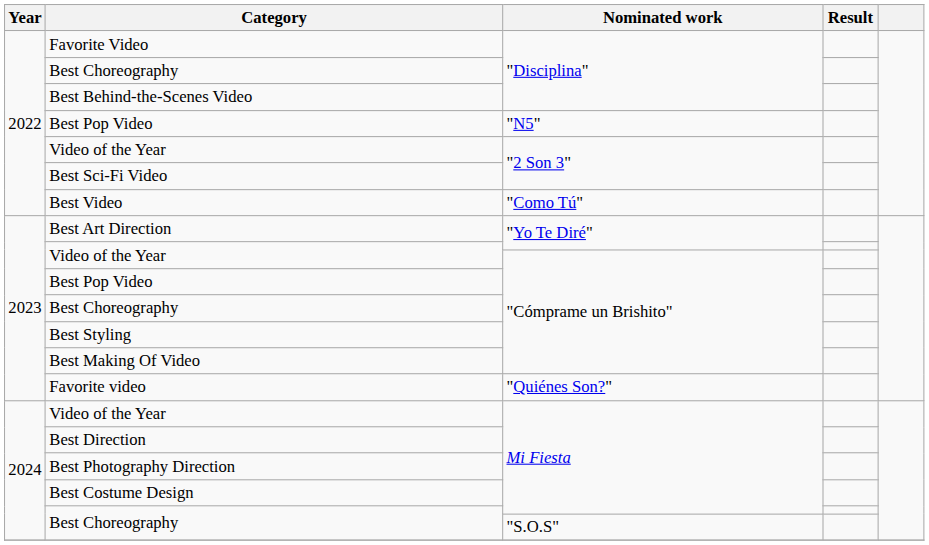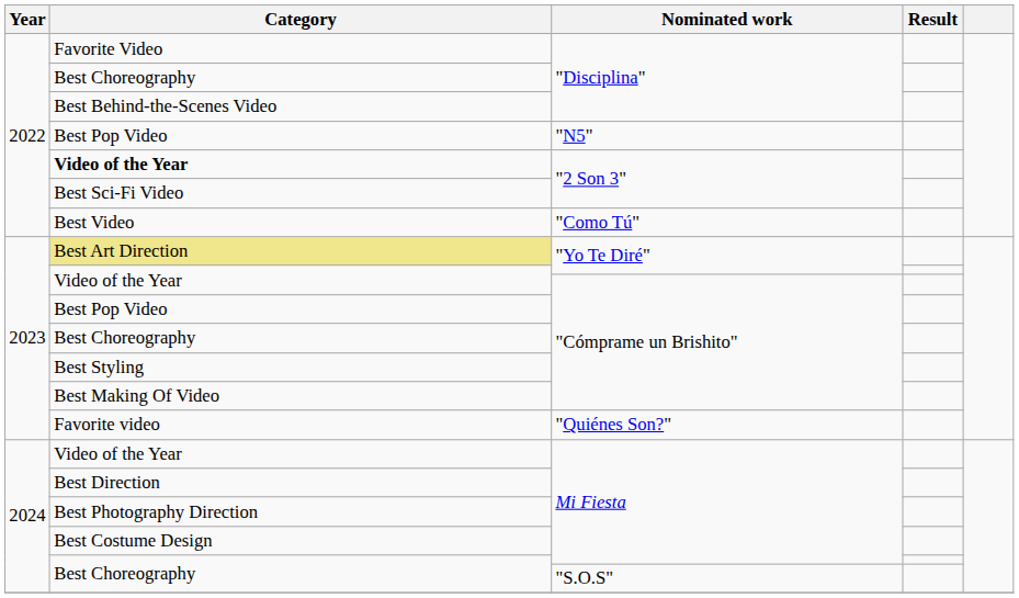Video of the Year / "2 Son 3" | Category: normal -> bold
Best Art Direction | Category: no background -> khaki background
